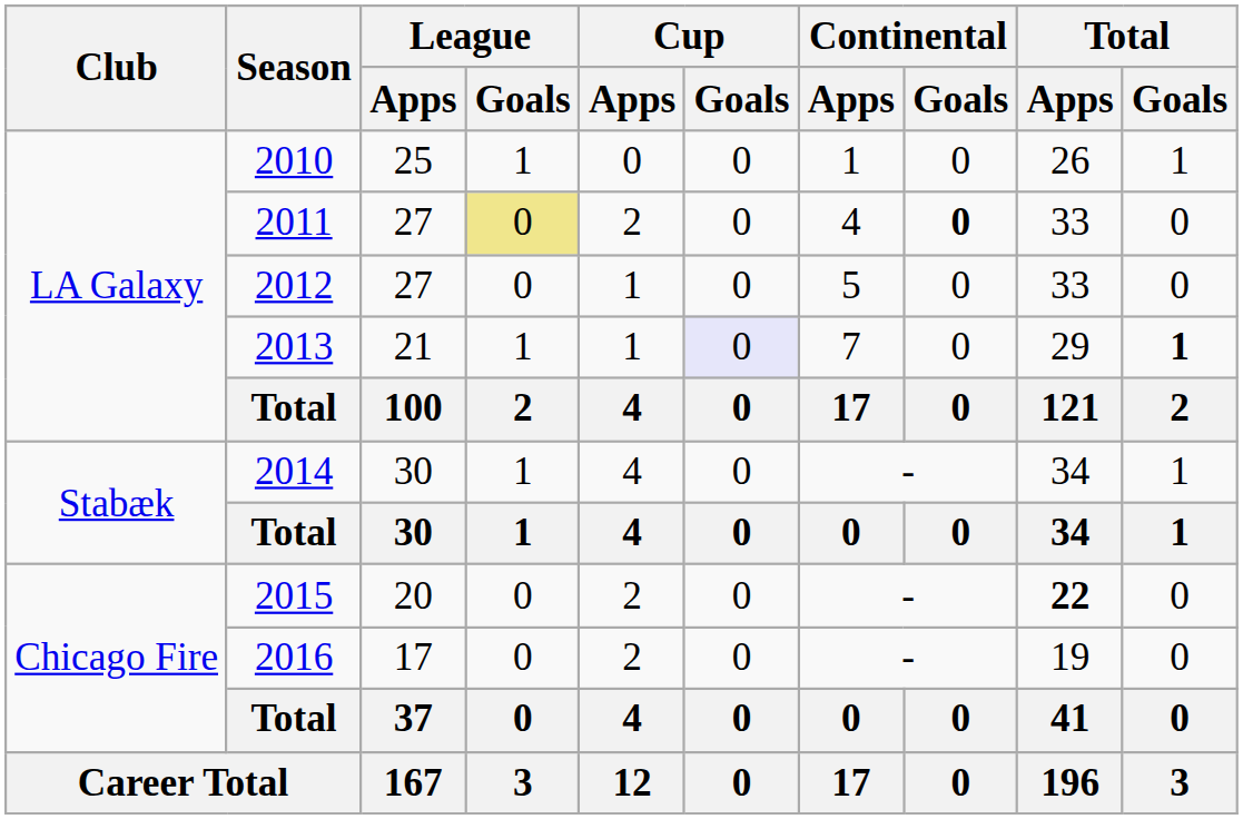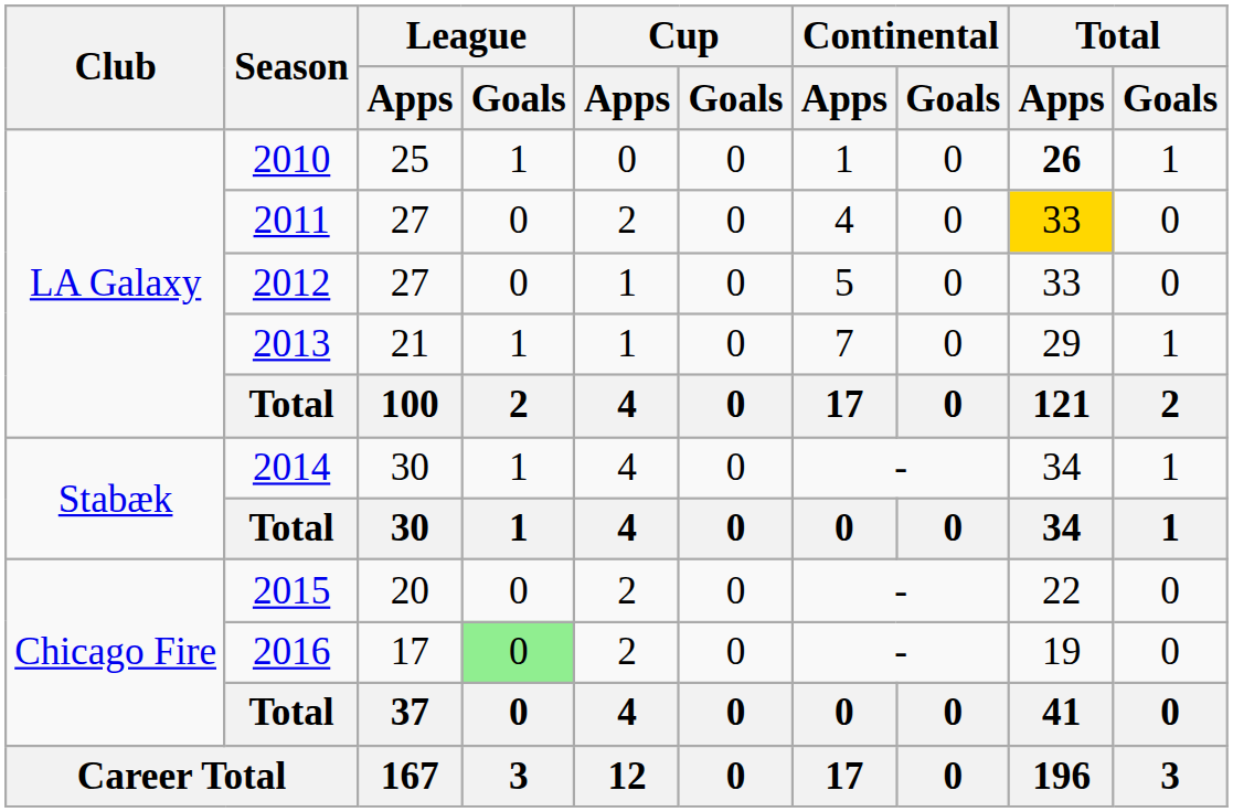2010 | Total / Apps: normal -> bold
2011 | League / Goals: khaki background -> no background
2011 | Continental / Goals: bold -> normal
2011 | Total / Apps: no background -> gold background
2013 | Cup / Goals: lavender background -> no background
2013 | Total / Goals: bold -> normal
2015 | Total / Apps: bold -> normal
2016 | League / Goals: no background -> lightgreen background
